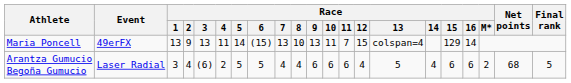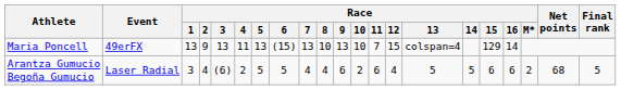Maria Poncell | Race / 5: 14 -> 13
Maria Poncell | Race / 10: 11 -> 10
Arantza Gumucio Begoña Gumucio | Race / 10: 6 -> 2
Arantza Gumucio Begoña Gumucio | Race / 14: 4 -> 5
